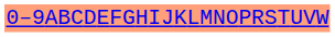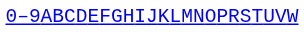row 1 | column 1: lightsalmon background -> no background
